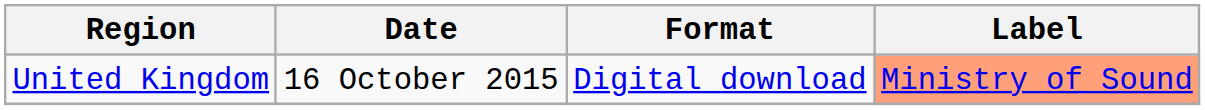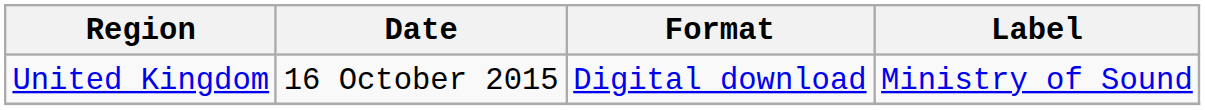United Kingdom | Label: lightsalmon background -> no background
